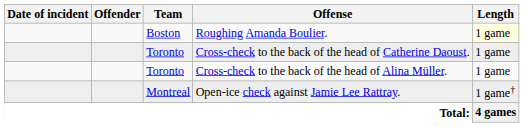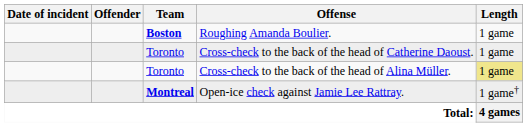Roughing Amanda Boulier. | Team: normal -> bold
Roughing Amanda Boulier. | Length: lightyellow background -> no background
Cross-check to the back of the head of Alina Müller. | Length: no background -> khaki background
Open-ice check against Jamie Lee Rattray. | Team: normal -> bold
